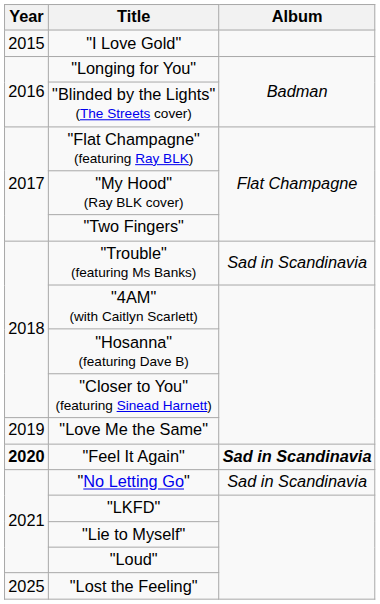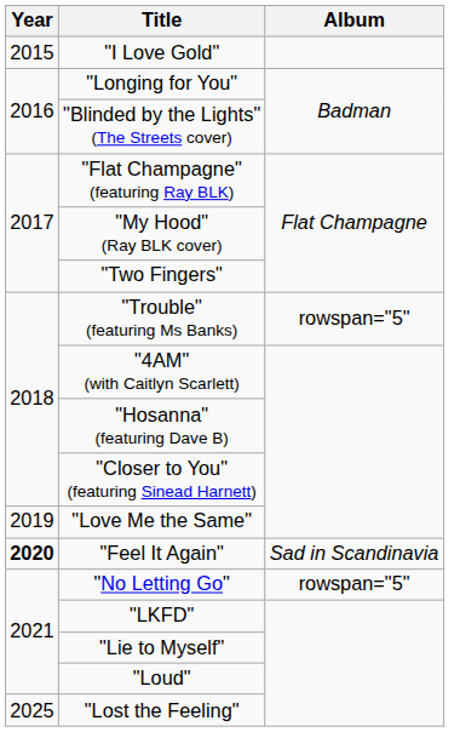"Trouble" (featuring Ms Banks) | Album: Sad in Scandinavia -> rowspan="5"
"Feel It Again" | Album: bold -> normal
"No Letting Go" | Album: Sad in Scandinavia -> rowspan="5"
